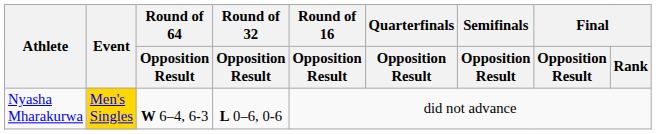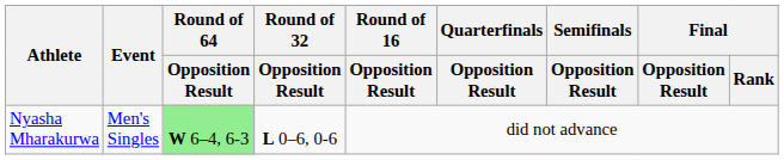Nyasha Mharakurwa | Event: gold background -> no background
Nyasha Mharakurwa | Round of 64 / Opposition Result: no background -> lightgreen background
